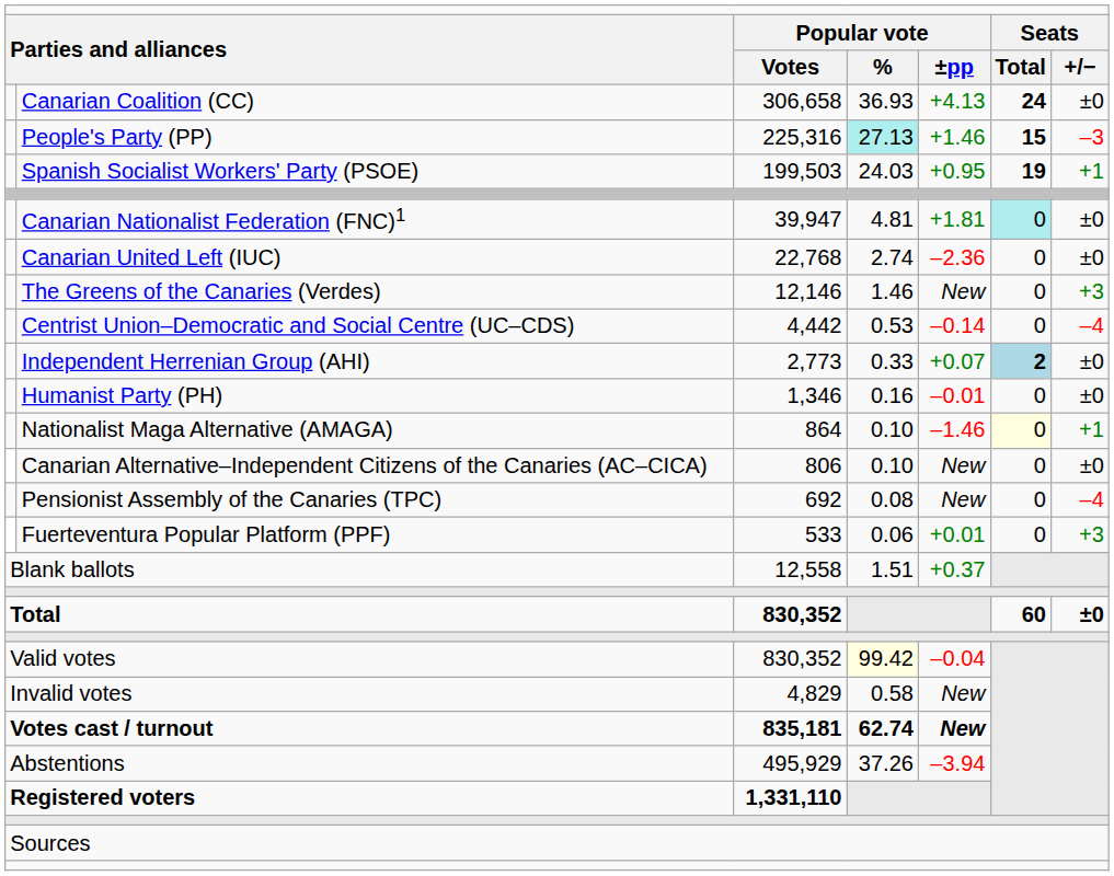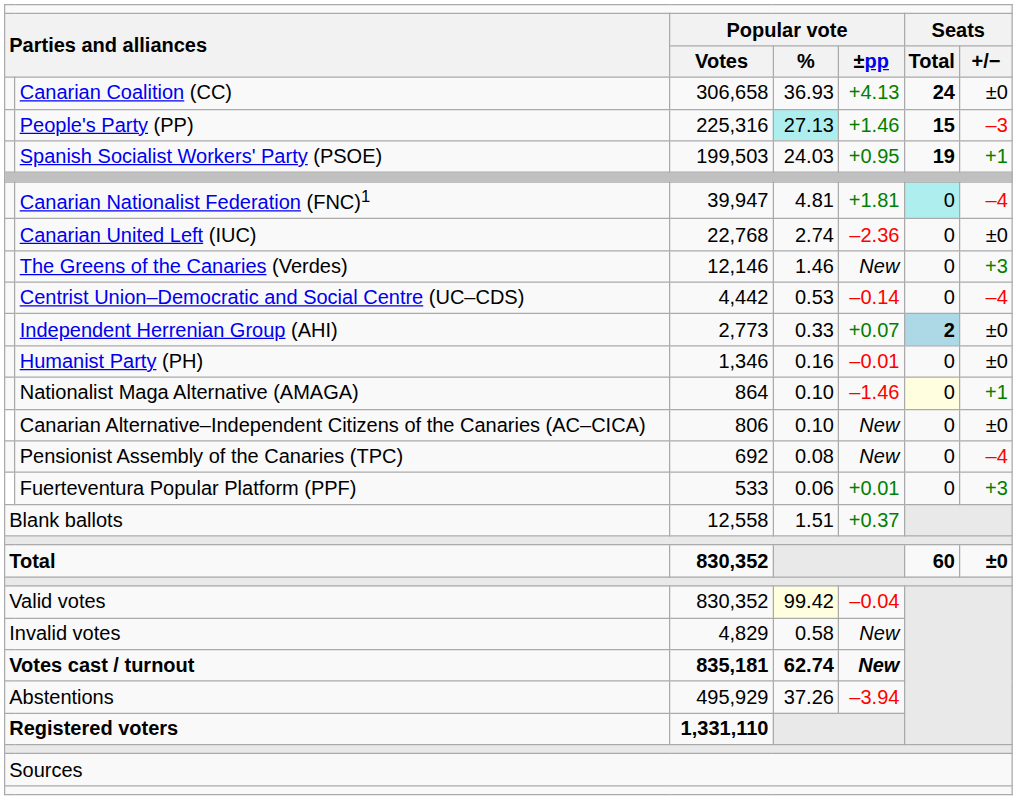Canarian Nationalist Federation (FNC)1 | column 7: ±0 -> –4
